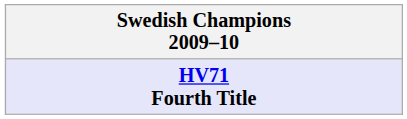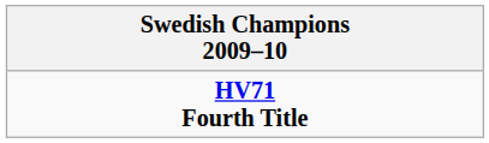row 2 | column 1: lavender background -> no background
